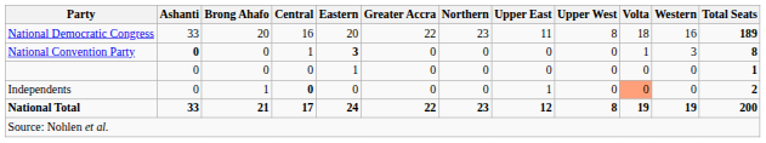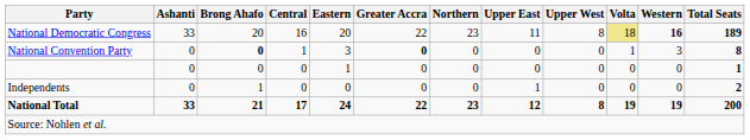National Democratic Congress | Volta: no background -> khaki background
National Democratic Congress | Western: normal -> bold
National Convention Party | Ashanti: bold -> normal
National Convention Party | Brong Ahafo: normal -> bold
National Convention Party | Eastern: bold -> normal
National Convention Party | Greater Accra: normal -> bold
Independents | Central: bold -> normal
Independents | Volta: lightsalmon background -> no background
